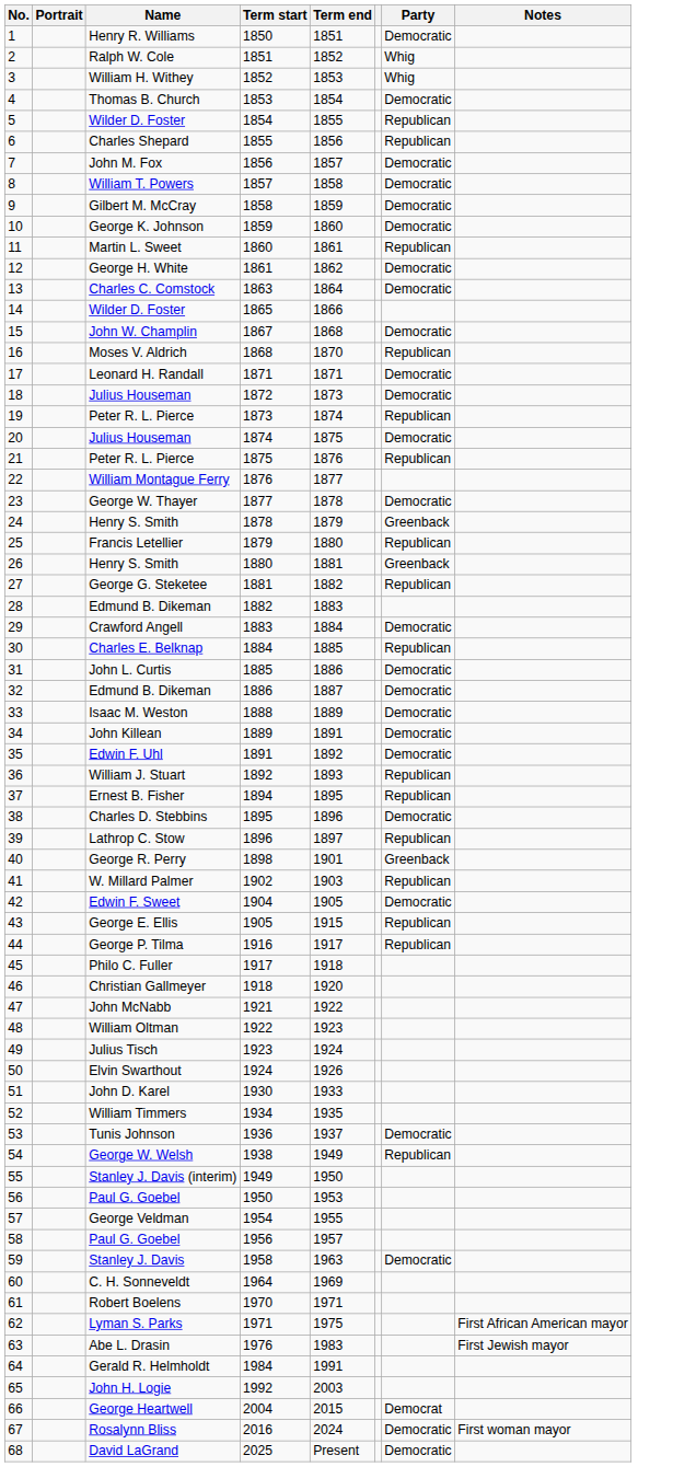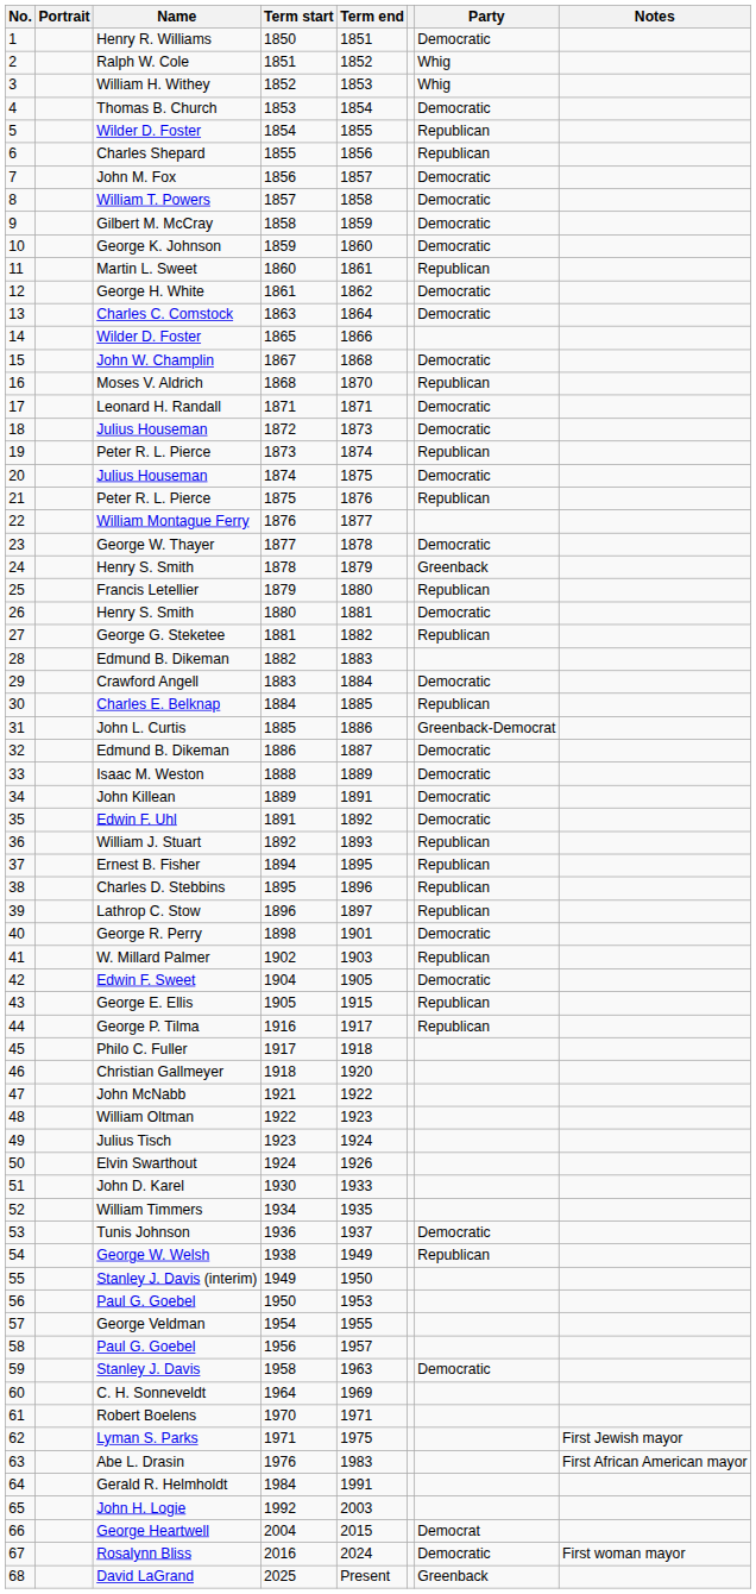26 / Henry S. Smith | Party: Greenback -> Democratic
John L. Curtis | Party: Democratic -> Greenback-Democrat
Charles D. Stebbins | Party: Democratic -> Republican
George R. Perry | Party: Greenback -> Democratic
Lyman S. Parks | Notes: First African American mayor -> First Jewish mayor
Abe L. Drasin | Notes: First Jewish mayor -> First African American mayor
David LaGrand | Party: Democratic -> Greenback
